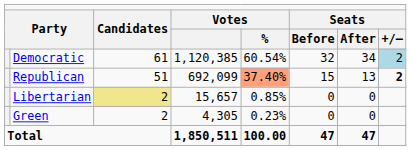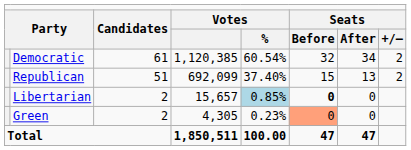Democratic | column 8: lightblue background -> no background
Republican | column 5: lightsalmon background -> no background
Republican | column 8: bold -> normal
Libertarian | column 3: khaki background -> no background
Libertarian | column 5: no background -> lightblue background
Libertarian | column 6: normal -> bold
Green | column 6: no background -> lightsalmon background
